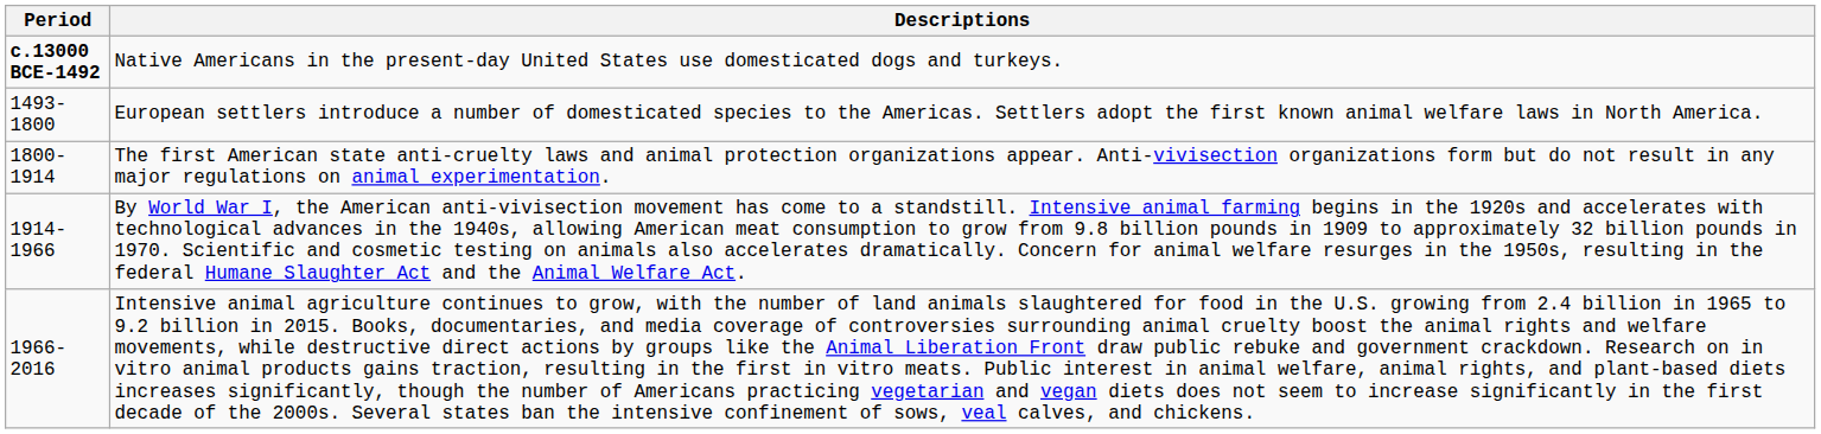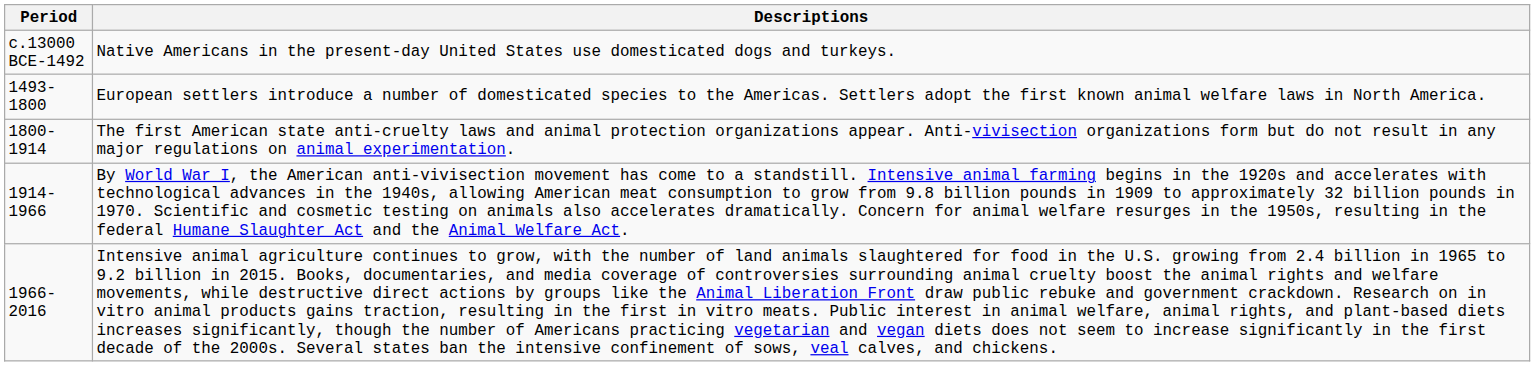row 2 | Period: bold -> normal
